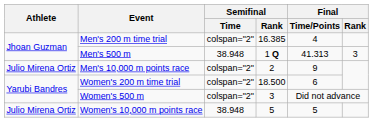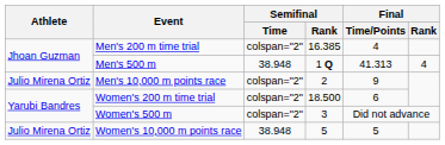Men's 500 m | Final / Rank: 3 -> 4
